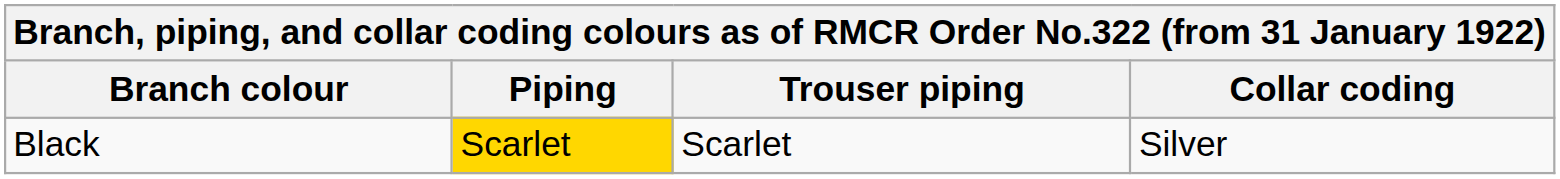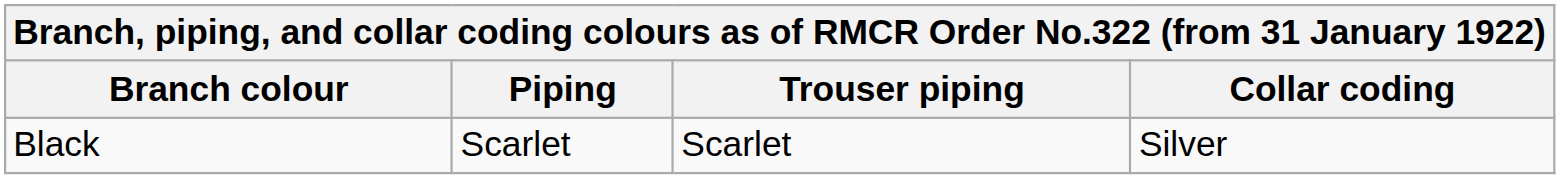Black | Piping: gold background -> no background
